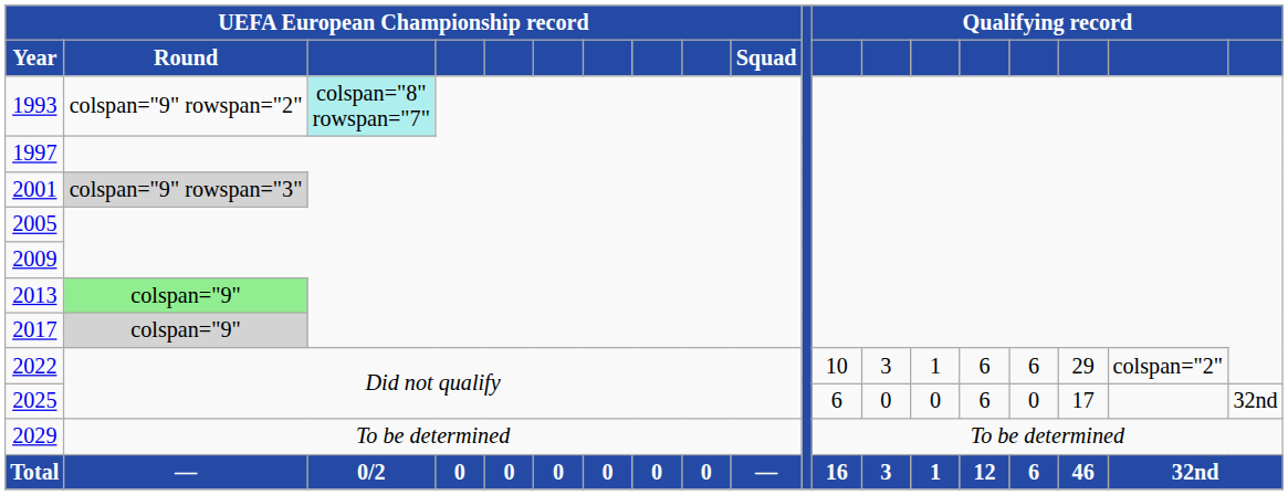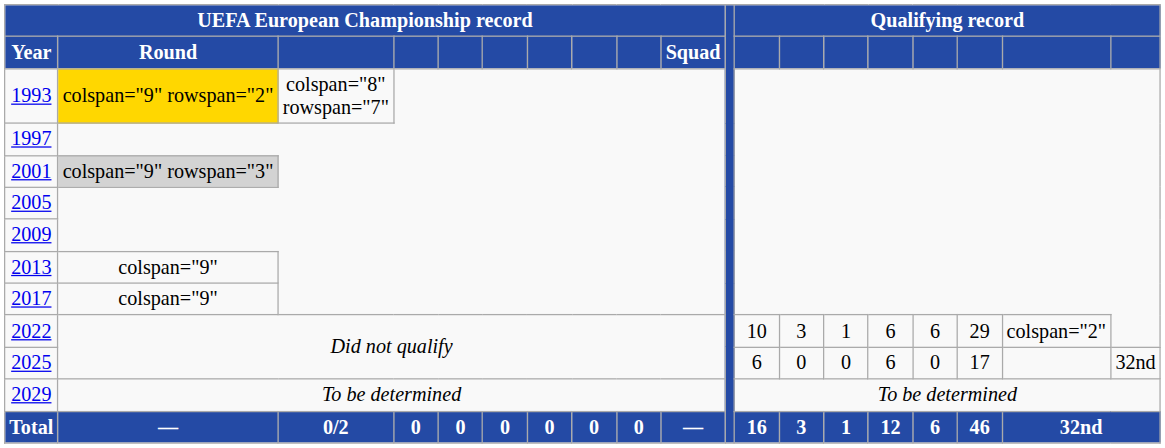1993 | UEFA European Championship record / Round: no background -> gold background
1993 | column 3: paleturquoise background -> no background
2013 | UEFA European Championship record / Round: lightgreen background -> no background
2017 | UEFA European Championship record / Round: lightgrey background -> no background
